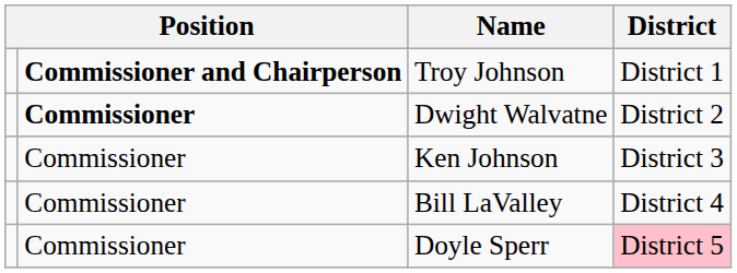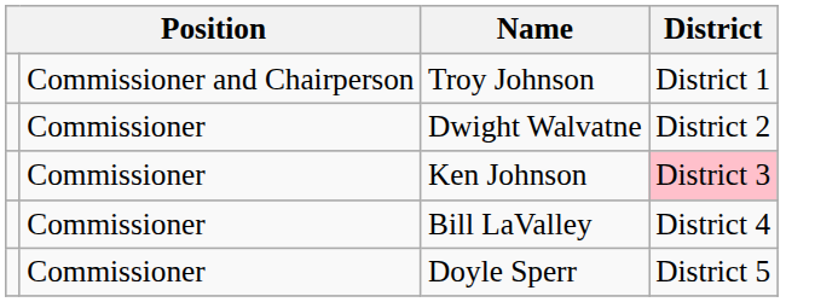Troy Johnson | column 2: bold -> normal
Dwight Walvatne | column 2: bold -> normal
Ken Johnson | District: no background -> pink background
Doyle Sperr | District: pink background -> no background
